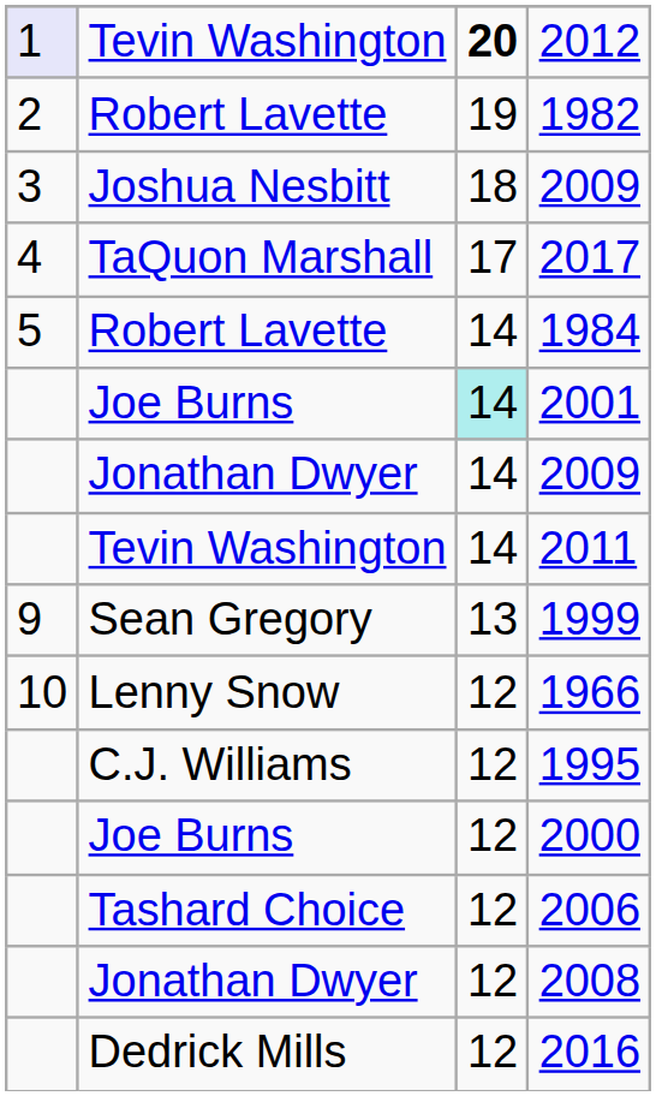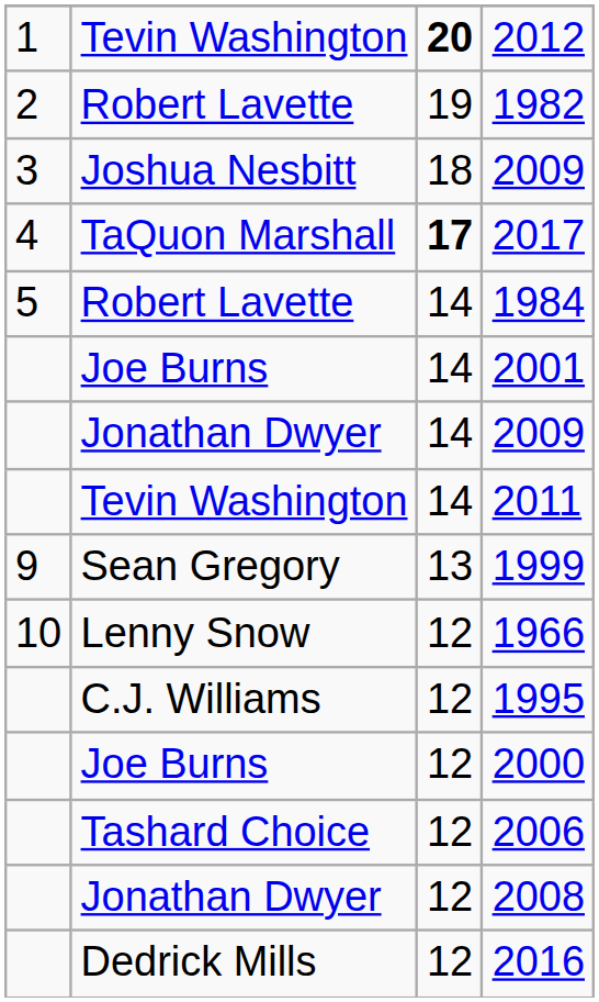2012 | column 1: lavender background -> no background
2017 | column 3: normal -> bold
2001 | column 3: paleturquoise background -> no background
